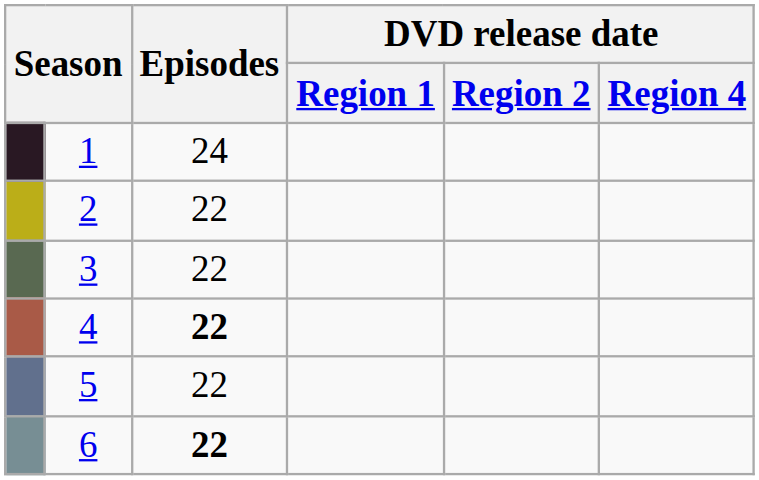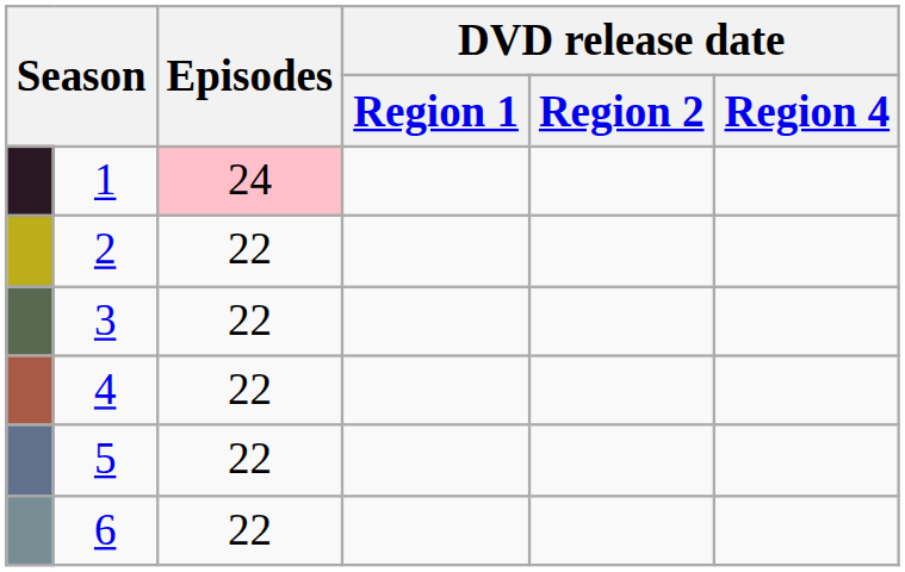1 | Episodes: no background -> pink background
4 | Episodes: bold -> normal
6 | Episodes: bold -> normal
